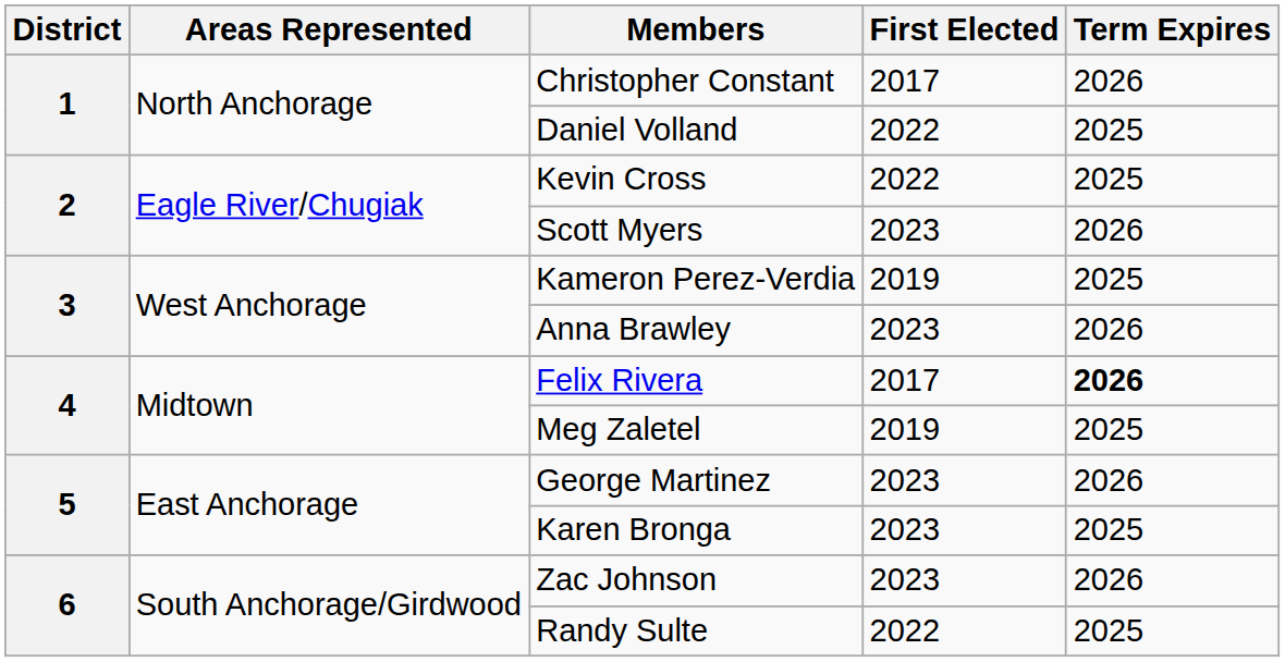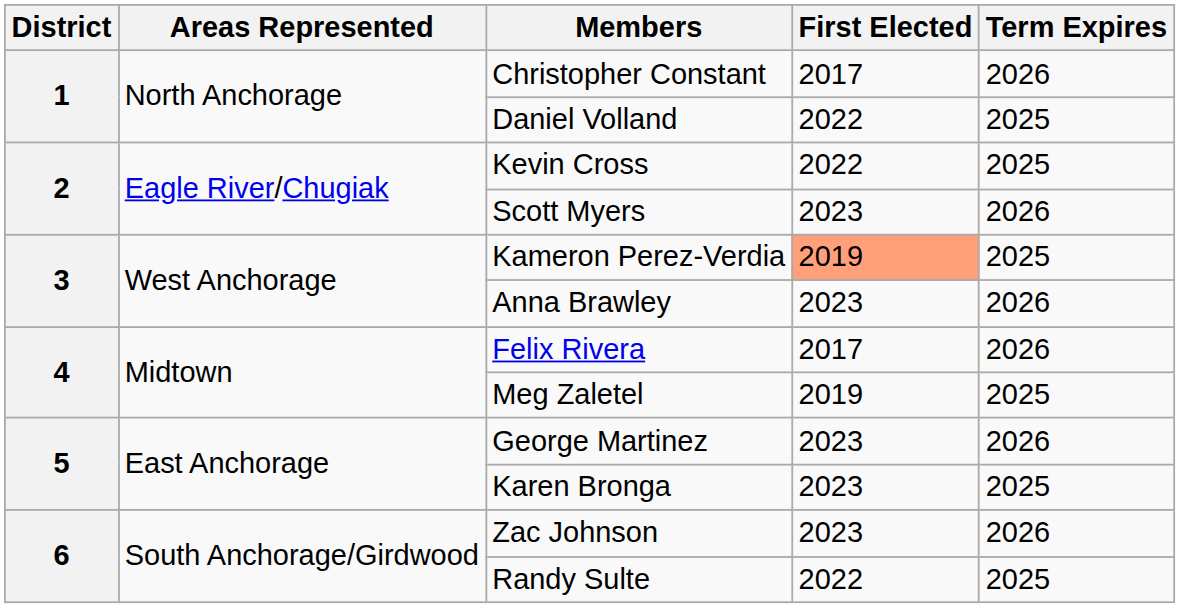Kameron Perez-Verdia | First Elected: no background -> lightsalmon background
Felix Rivera | Term Expires: bold -> normal
